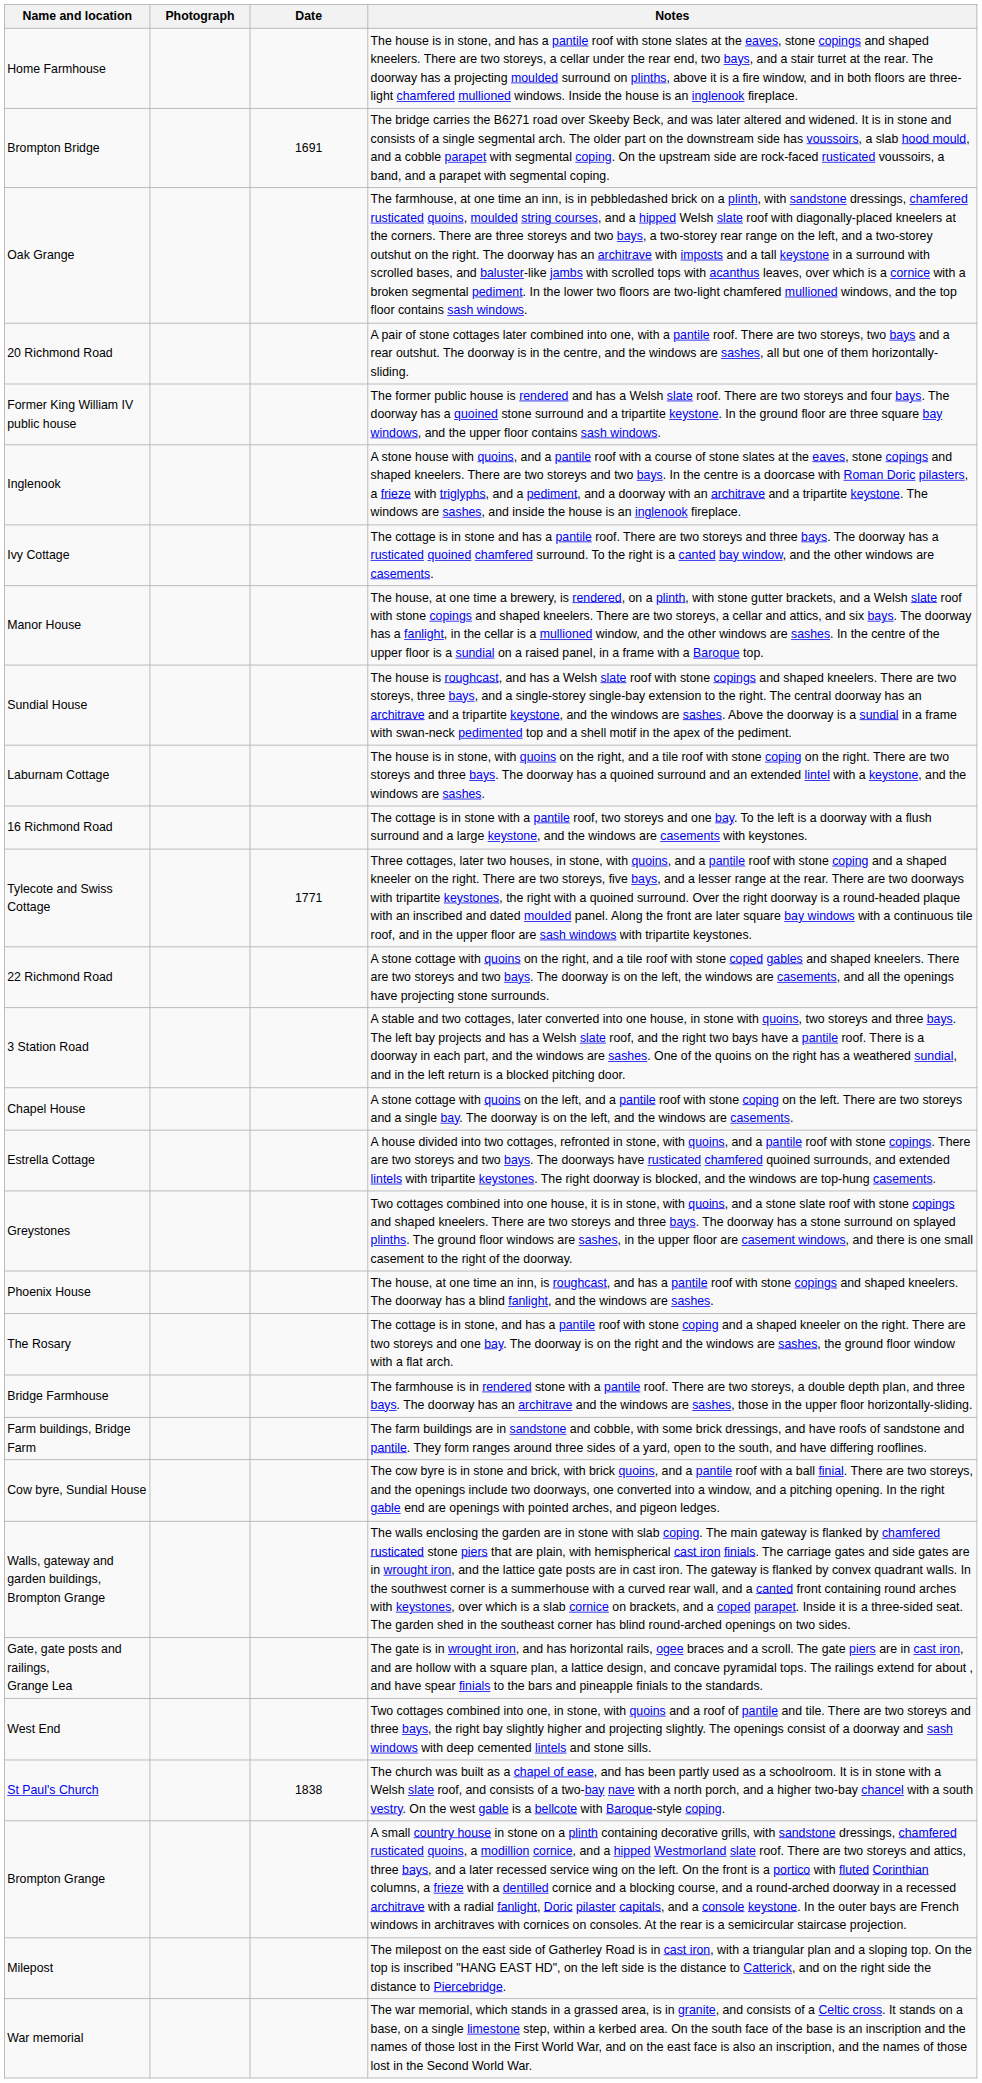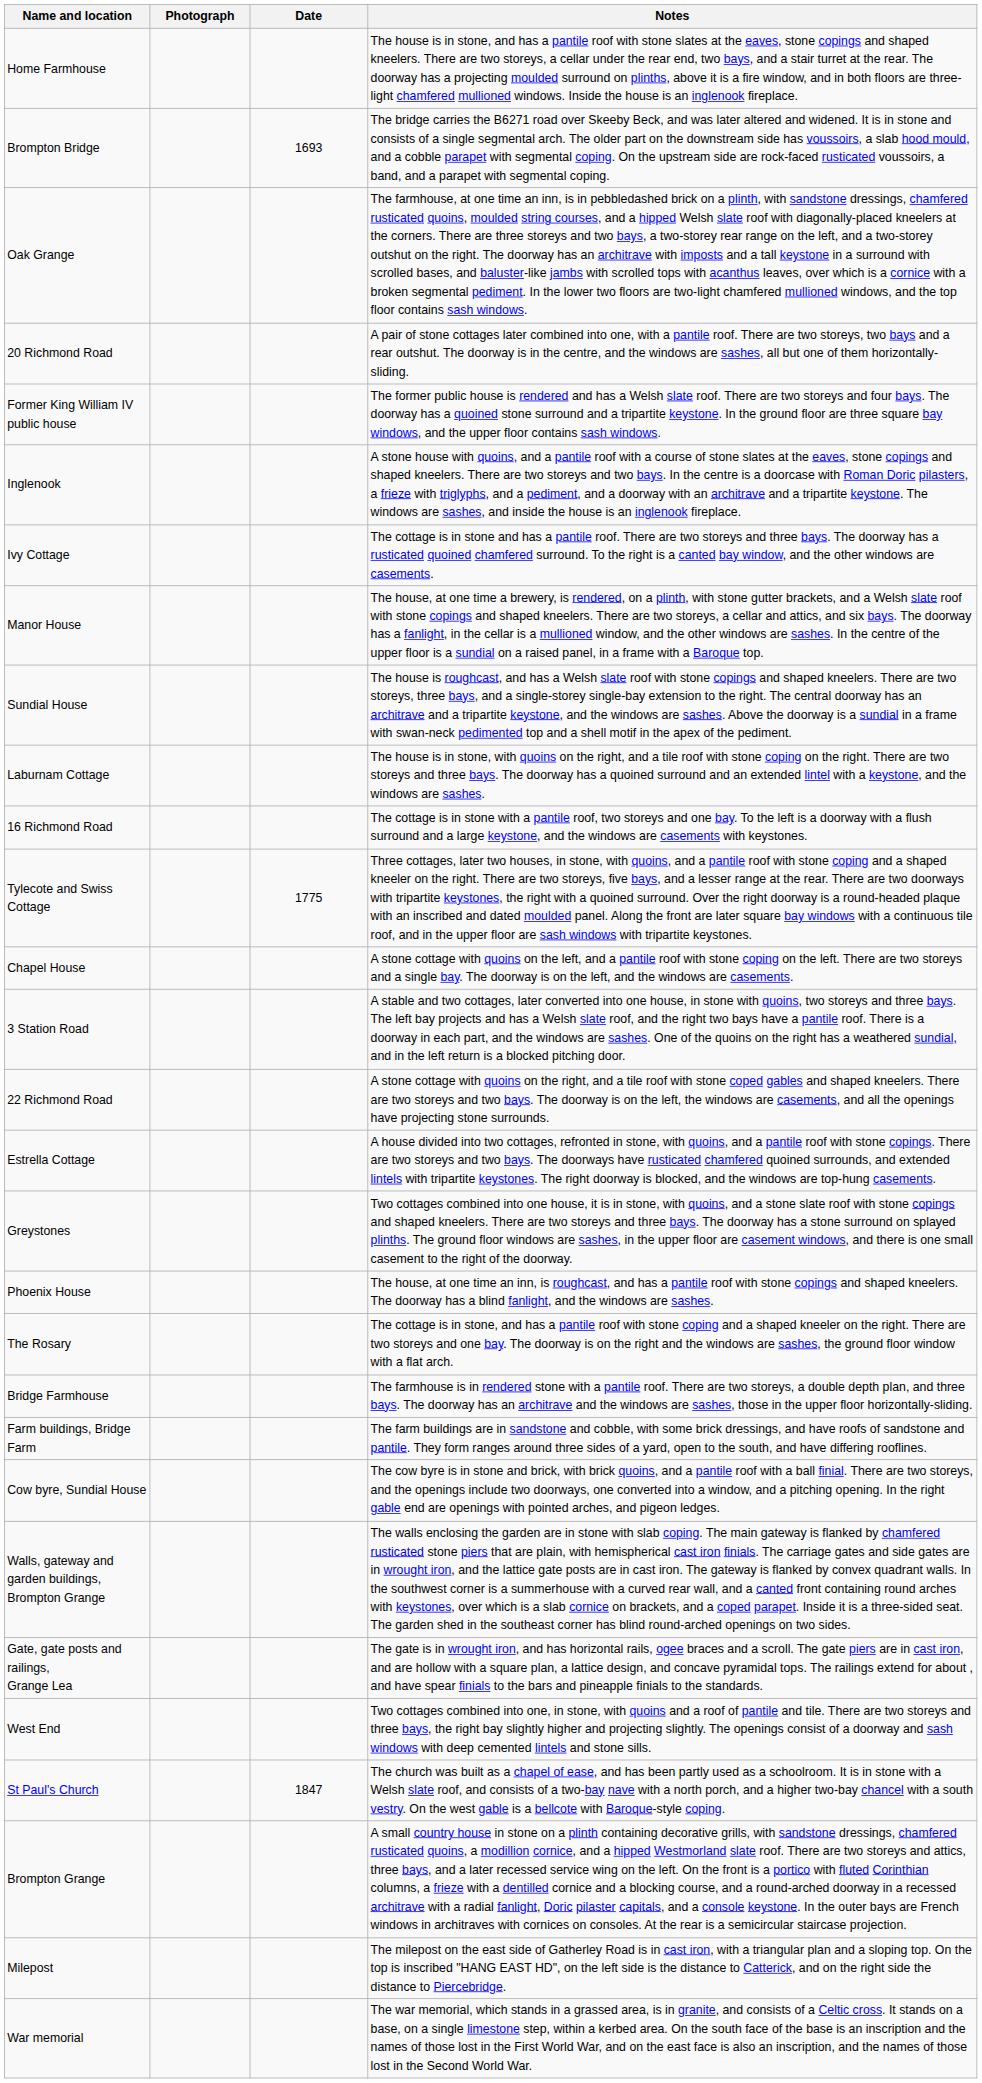Brompton Bridge | Date: 1691 -> 1693
Tylecote and Swiss Cottage | Date: 1771 -> 1775
rows swapped: 22 Richmond Road <-> Chapel House
St Paul's Church | Date: 1838 -> 1847
